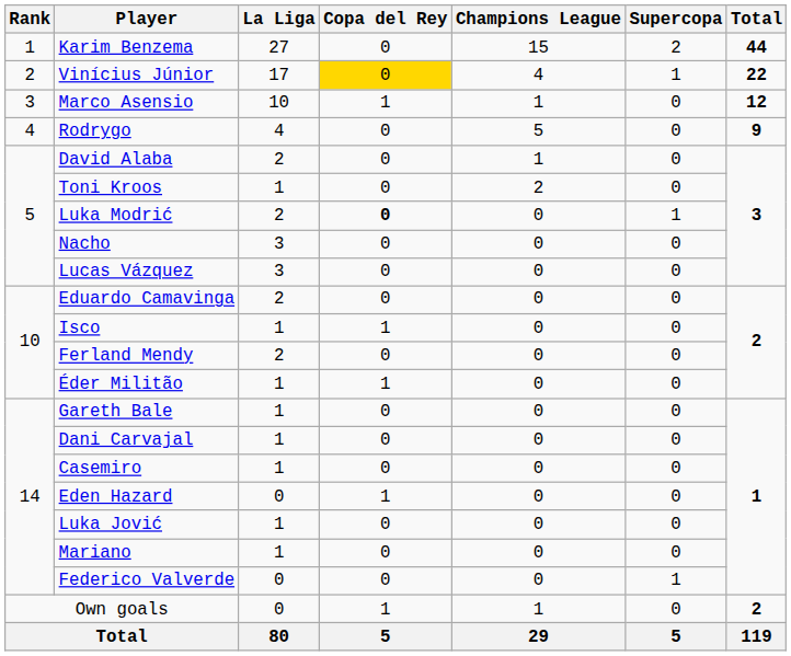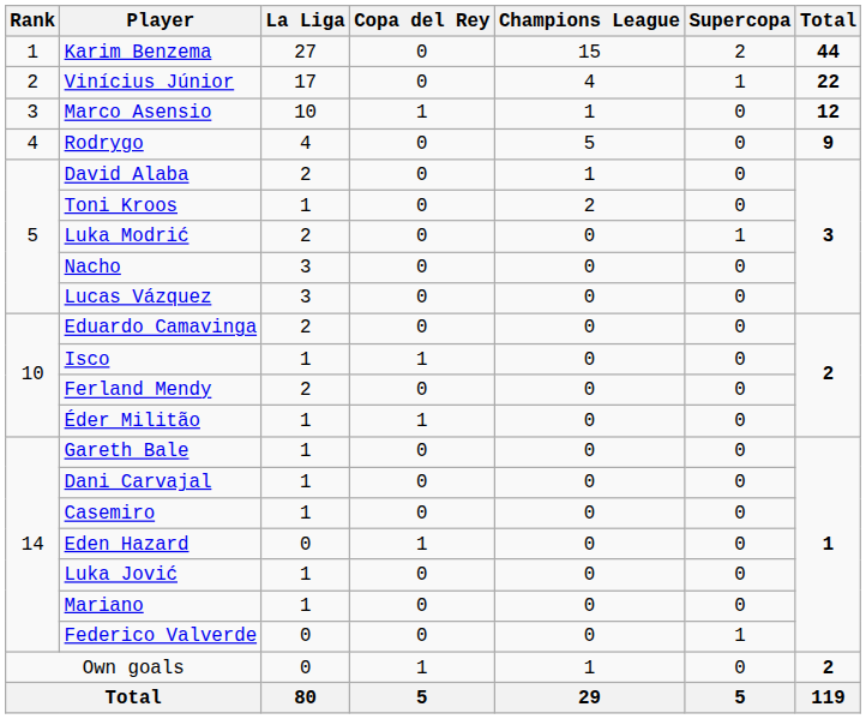Vinícius Júnior | Copa del Rey: gold background -> no background
Luka Modrić | Copa del Rey: bold -> normal
